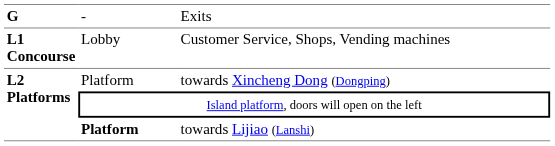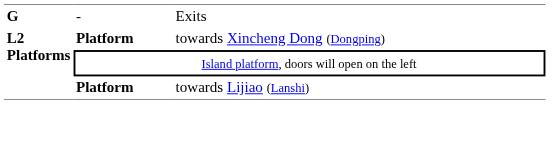- row: L1 Concourse | Lobby | Customer Service, Shops, Vending machines
towards Xincheng Dong (Dongping) | column 2: normal -> bold
